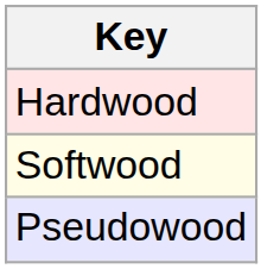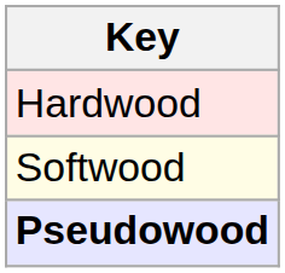row 4 | column 1: normal -> bold
